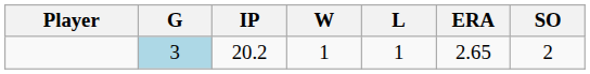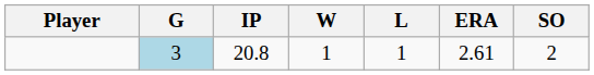row 2 | IP: 20.2 -> 20.8
row 2 | ERA: 2.65 -> 2.61
